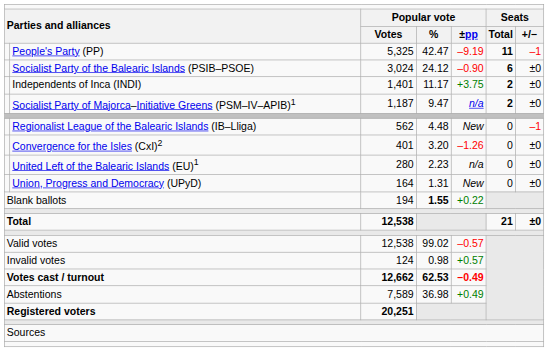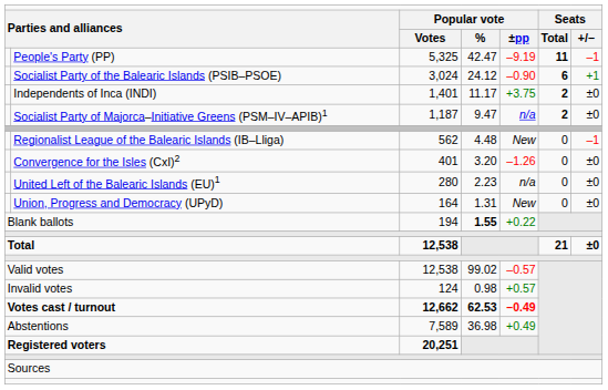Socialist Party of the Balearic Islands (PSIB–PSOE) | column 7: ±0 -> +1
